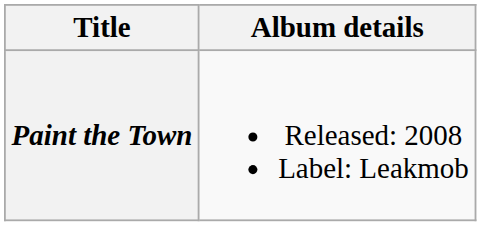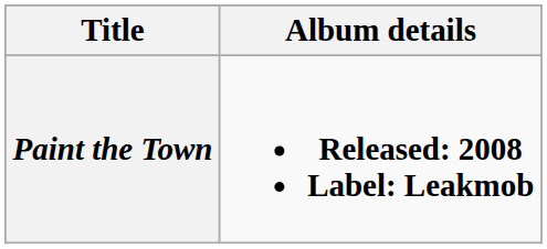Paint the Town | Album details: normal -> bold
